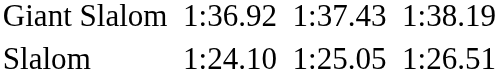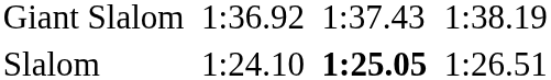Slalom | column 3: normal -> bold
